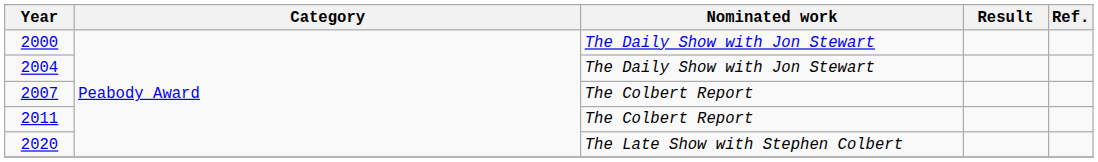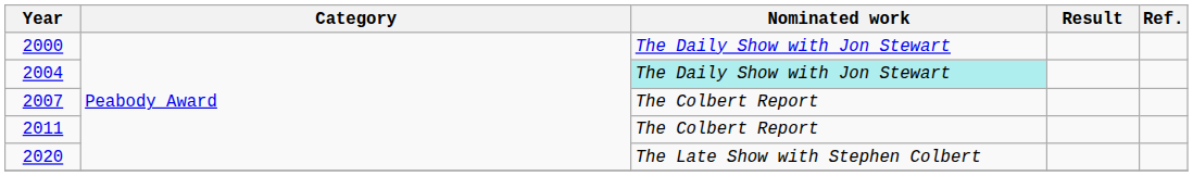2004 | Nominated work: no background -> paleturquoise background
